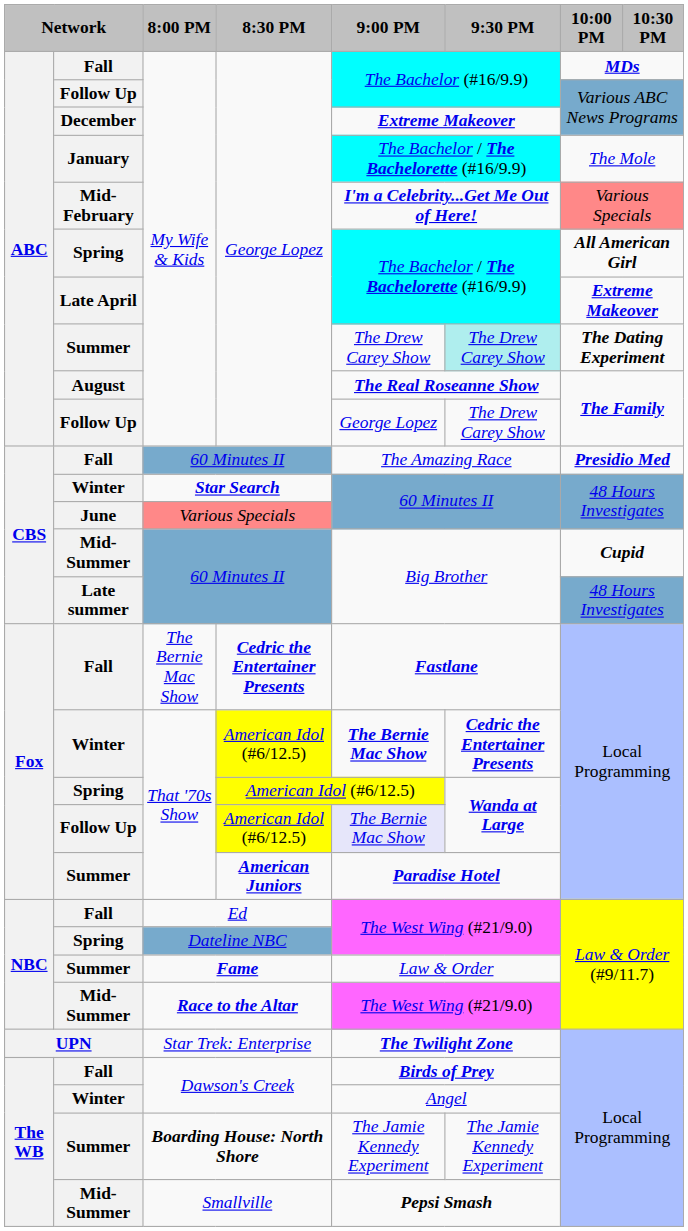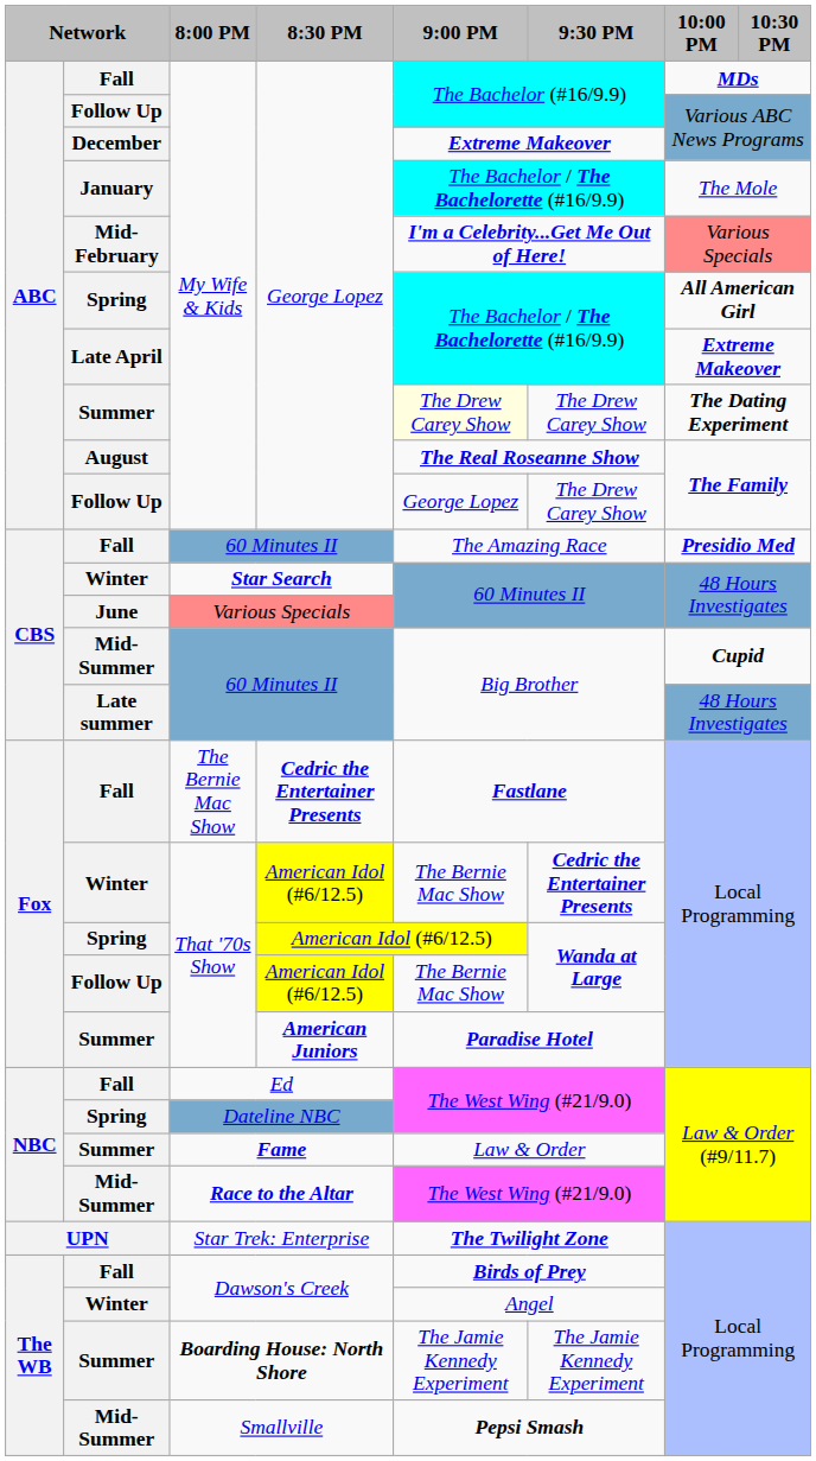Summer / George Lopez | 9:00 PM: no background -> lightyellow background
Summer / George Lopez | 9:30 PM: paleturquoise background -> no background
Winter / American Idol (#6/12.5) | 9:00 PM: bold -> normal
Follow Up / American Idol (#6/12.5) | 9:00 PM: lavender background -> no background
